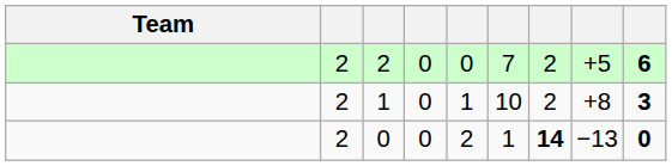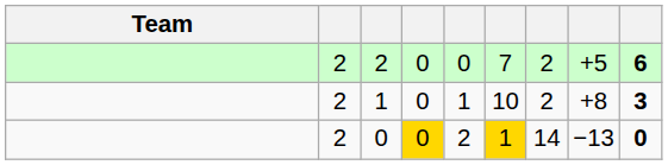row 4 | column 4: no background -> gold background
row 4 | column 6: no background -> gold background
row 4 | column 7: bold -> normal
